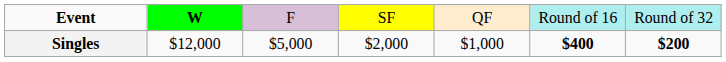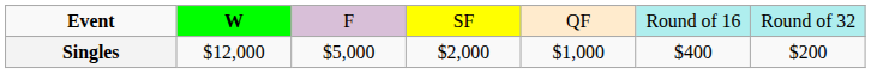Singles | column 6: bold -> normal
Singles | column 7: bold -> normal
